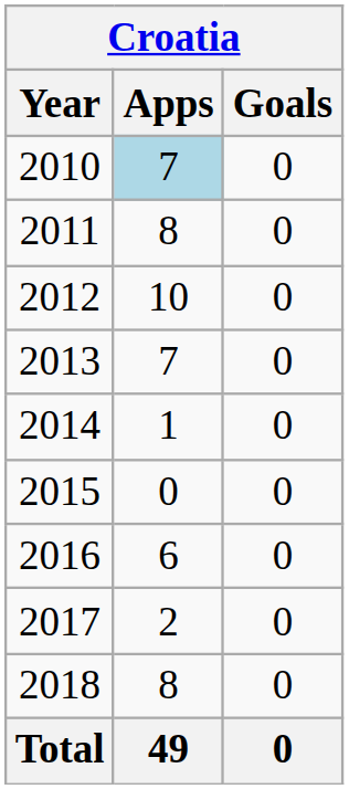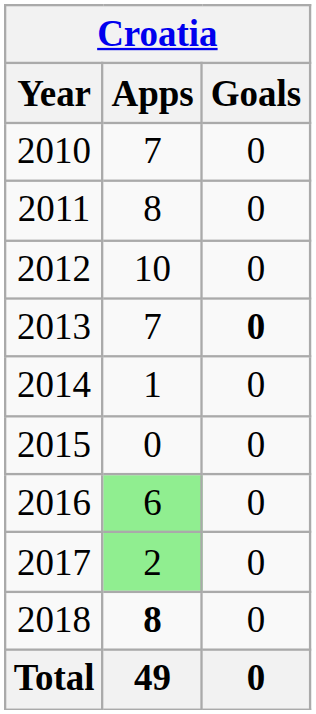2010 | Apps: lightblue background -> no background
2013 | Goals: normal -> bold
2016 | Apps: no background -> lightgreen background
2017 | Apps: no background -> lightgreen background
2018 | Apps: normal -> bold
